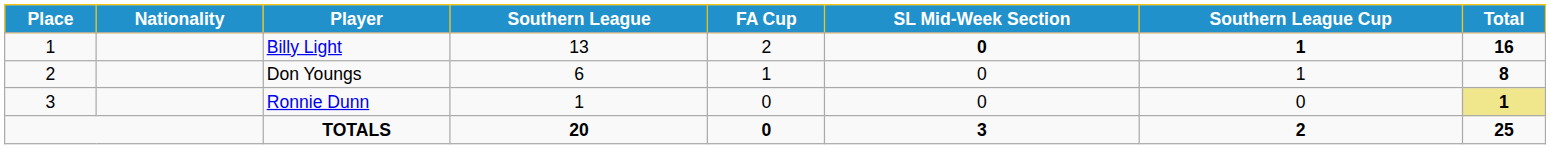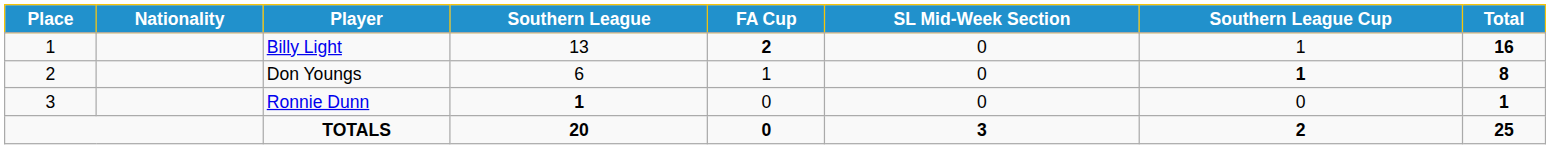Billy Light | FA Cup: normal -> bold
Billy Light | SL Mid-Week Section: bold -> normal
Billy Light | Southern League Cup: bold -> normal
Don Youngs | Southern League Cup: normal -> bold
Ronnie Dunn | Southern League: normal -> bold
Ronnie Dunn | Total: khaki background -> no background
